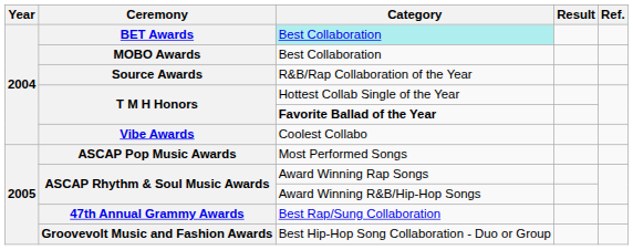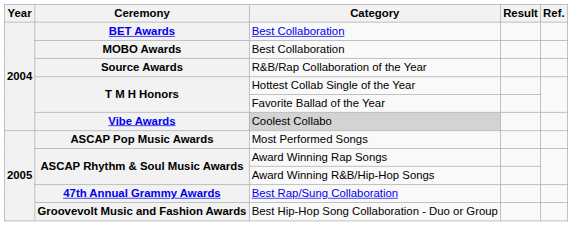BET Awards / Best Collaboration | Category: paleturquoise background -> no background
Favorite Ballad of the Year | Category: bold -> normal
Coolest Collabo | Category: no background -> lightgrey background
